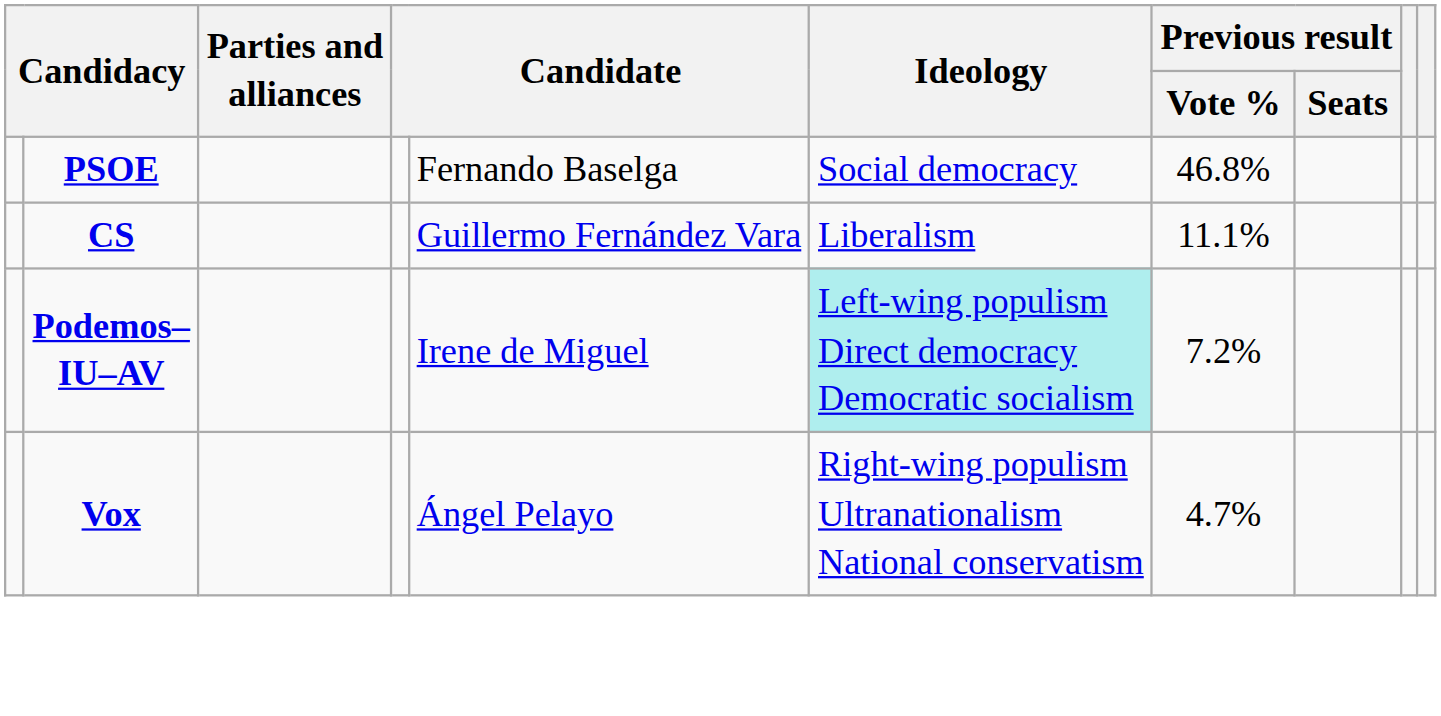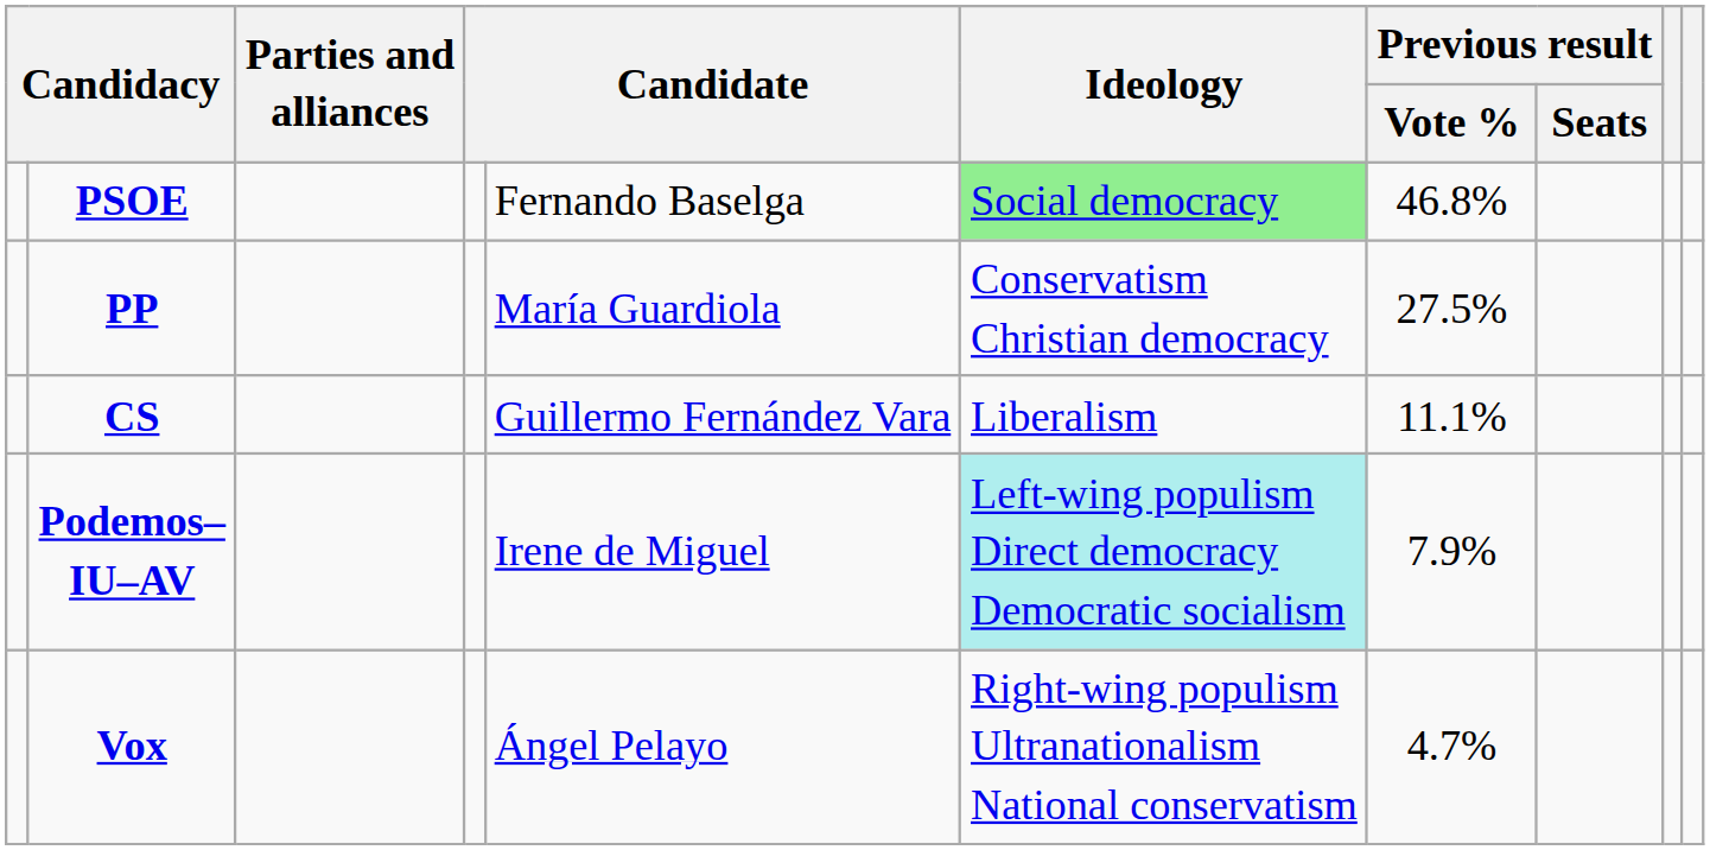PSOE | Ideology: no background -> lightgreen background
+ row: PP | María Guardiola | Conservatism Christian democracy | 27.5%
Podemos– IU–AV | Previous result / Vote %: 7.2% -> 7.9%
